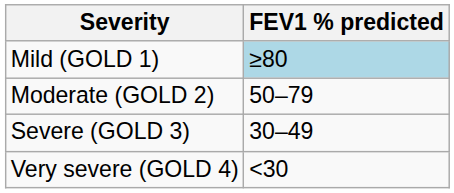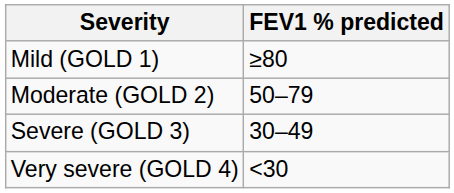Mild (GOLD 1) | FEV1 % predicted: lightblue background -> no background
